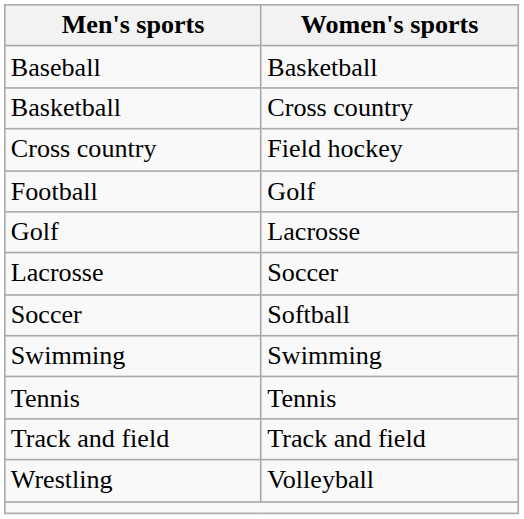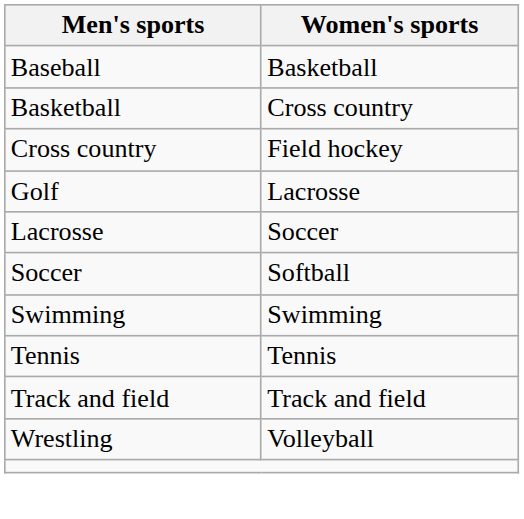- row: Football | Golf
